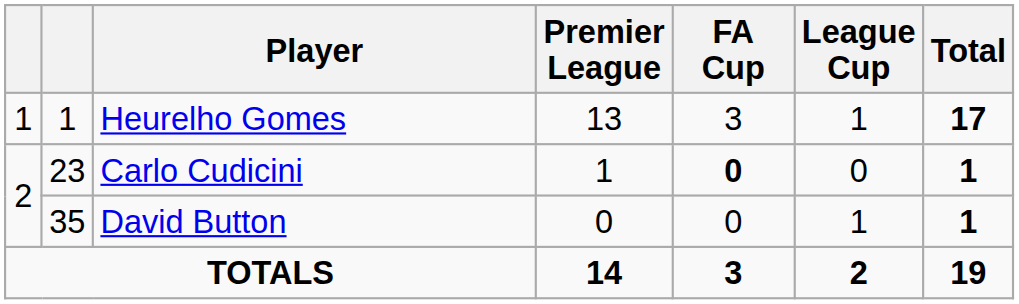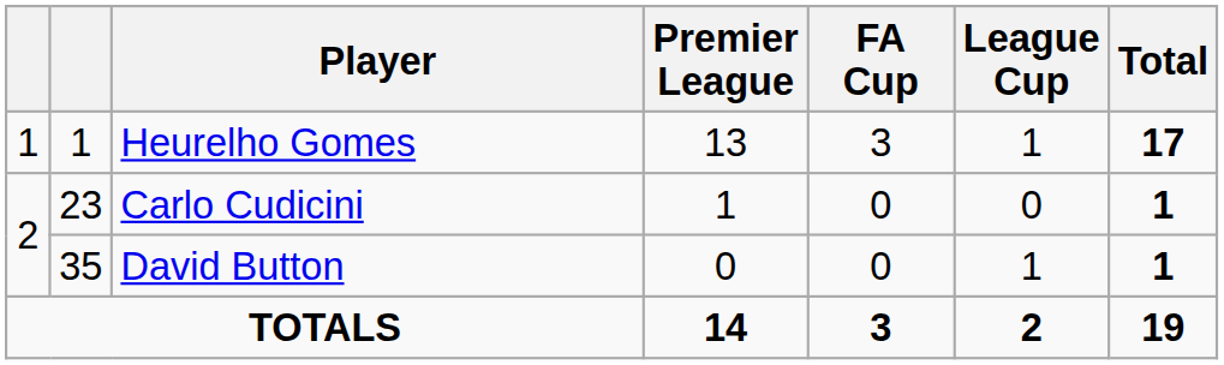Carlo Cudicini | FA Cup: bold -> normal
